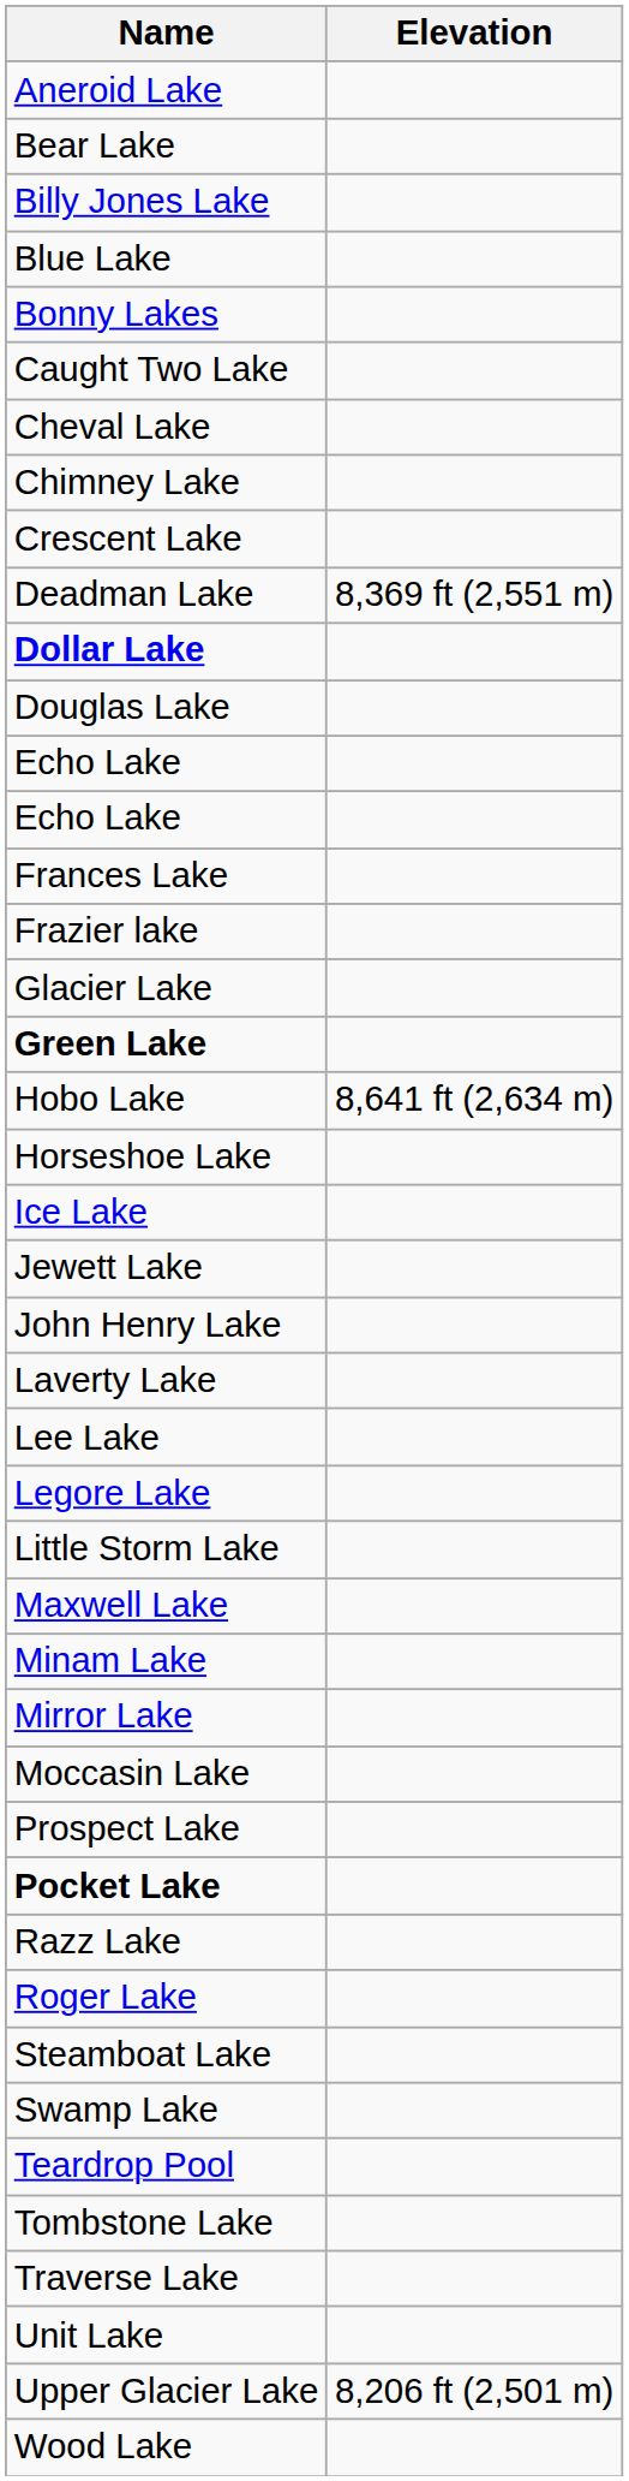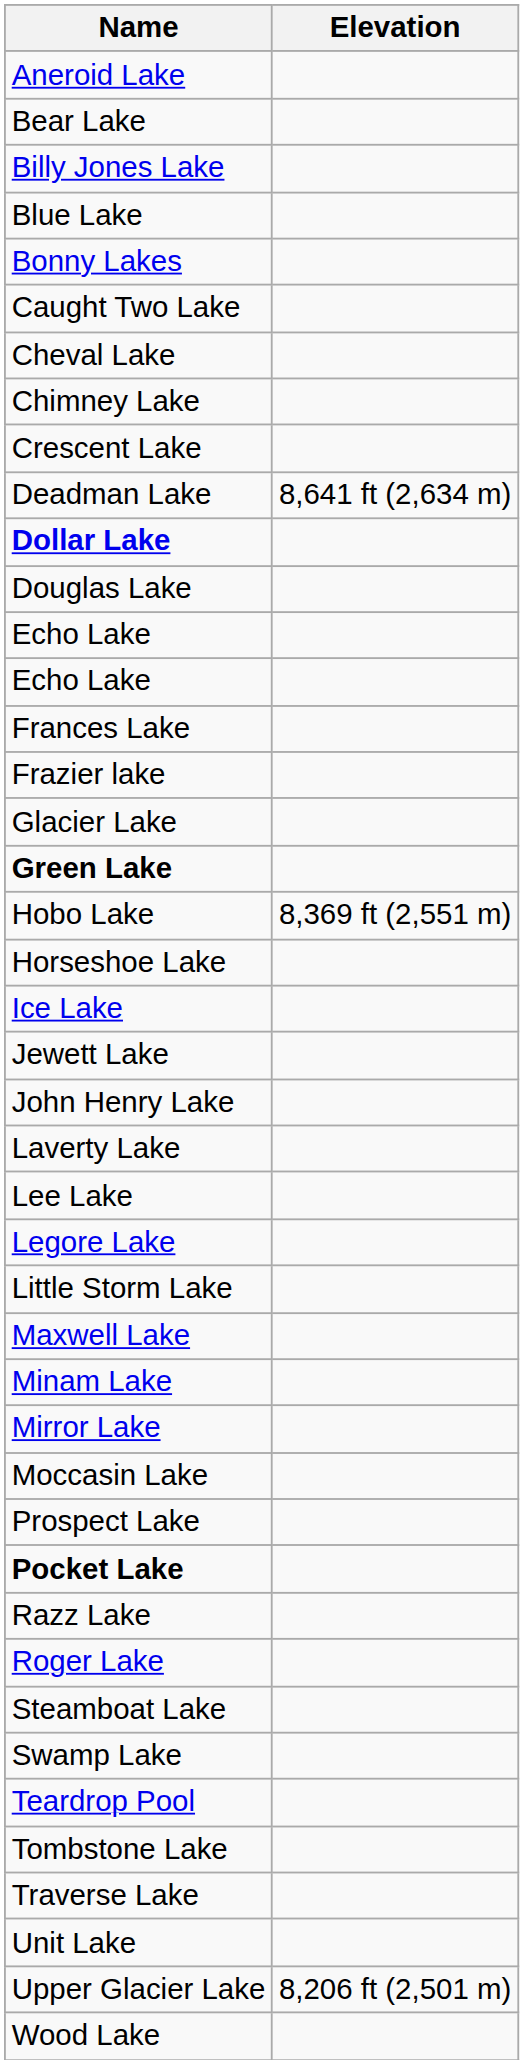row 11 | Elevation: 8,369 ft (2,551 m) -> 8,641 ft (2,634 m)
row 20 | Elevation: 8,641 ft (2,634 m) -> 8,369 ft (2,551 m)
